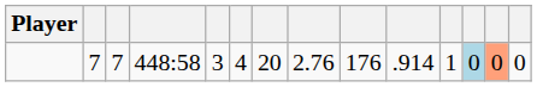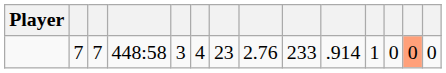row 2 | column 7: 20 -> 23
row 2 | column 9: 176 -> 233
row 2 | column 12: lightblue background -> no background
